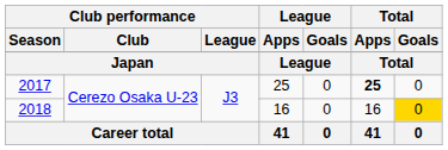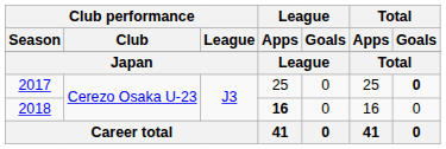2017 | Total / Apps: bold -> normal
2017 | Total / Goals: normal -> bold
2018 | League / Apps: normal -> bold
2018 | Total / Goals: gold background -> no background
